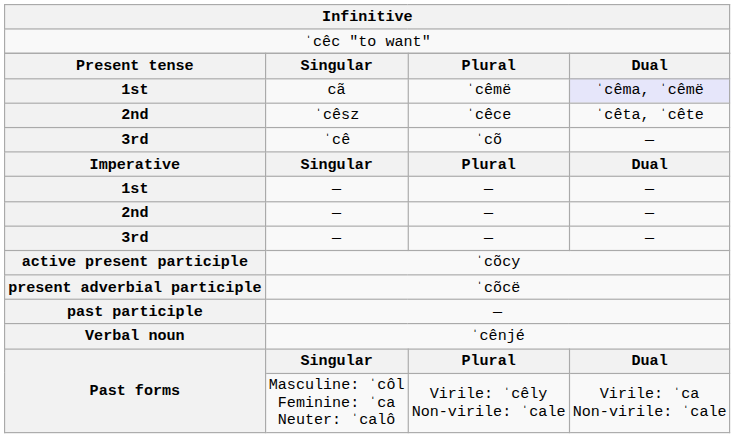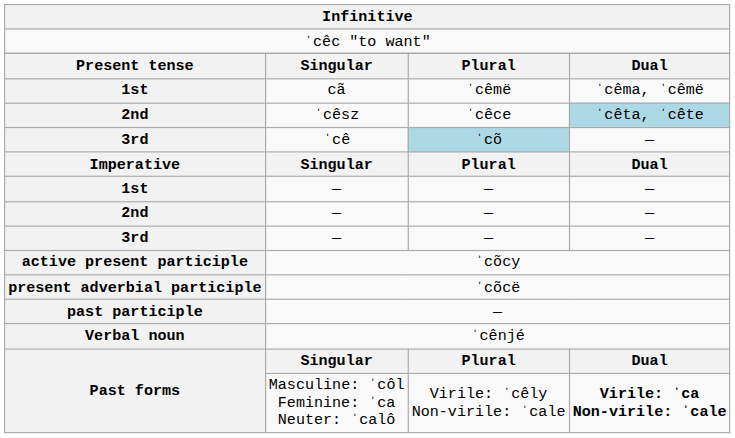1st / cã | column 4: lavender background -> no background
2nd / ˈcêsz | column 4: no background -> lightblue background
3rd / ˈcê | column 3: no background -> lightblue background
Past forms / Masculine: ˈcôl Feminine: ˈca Neuter: ˈcalô | column 4: normal -> bold
